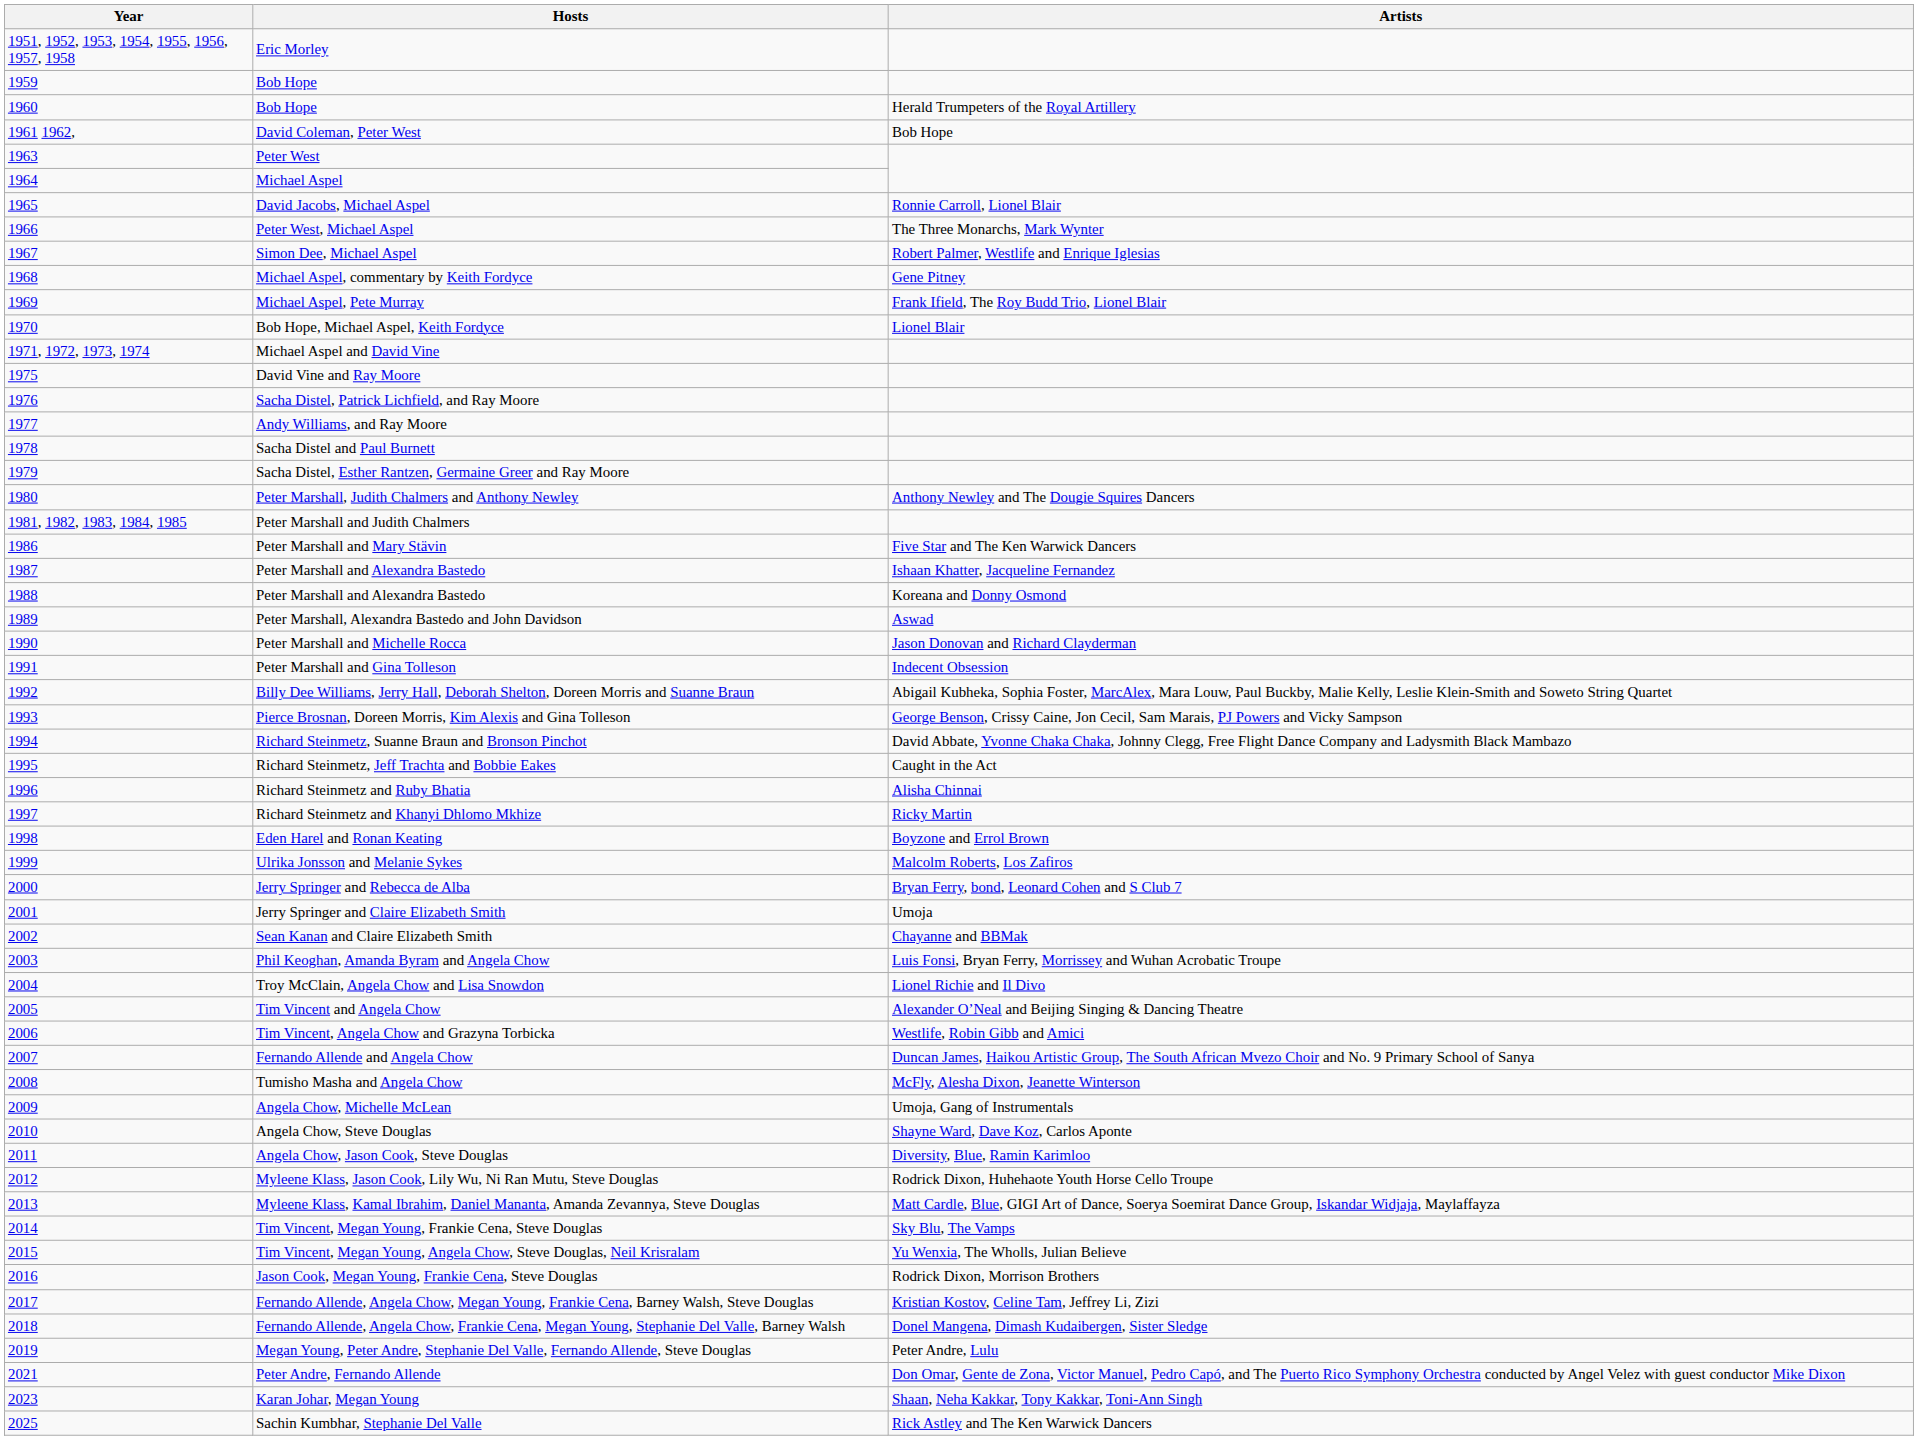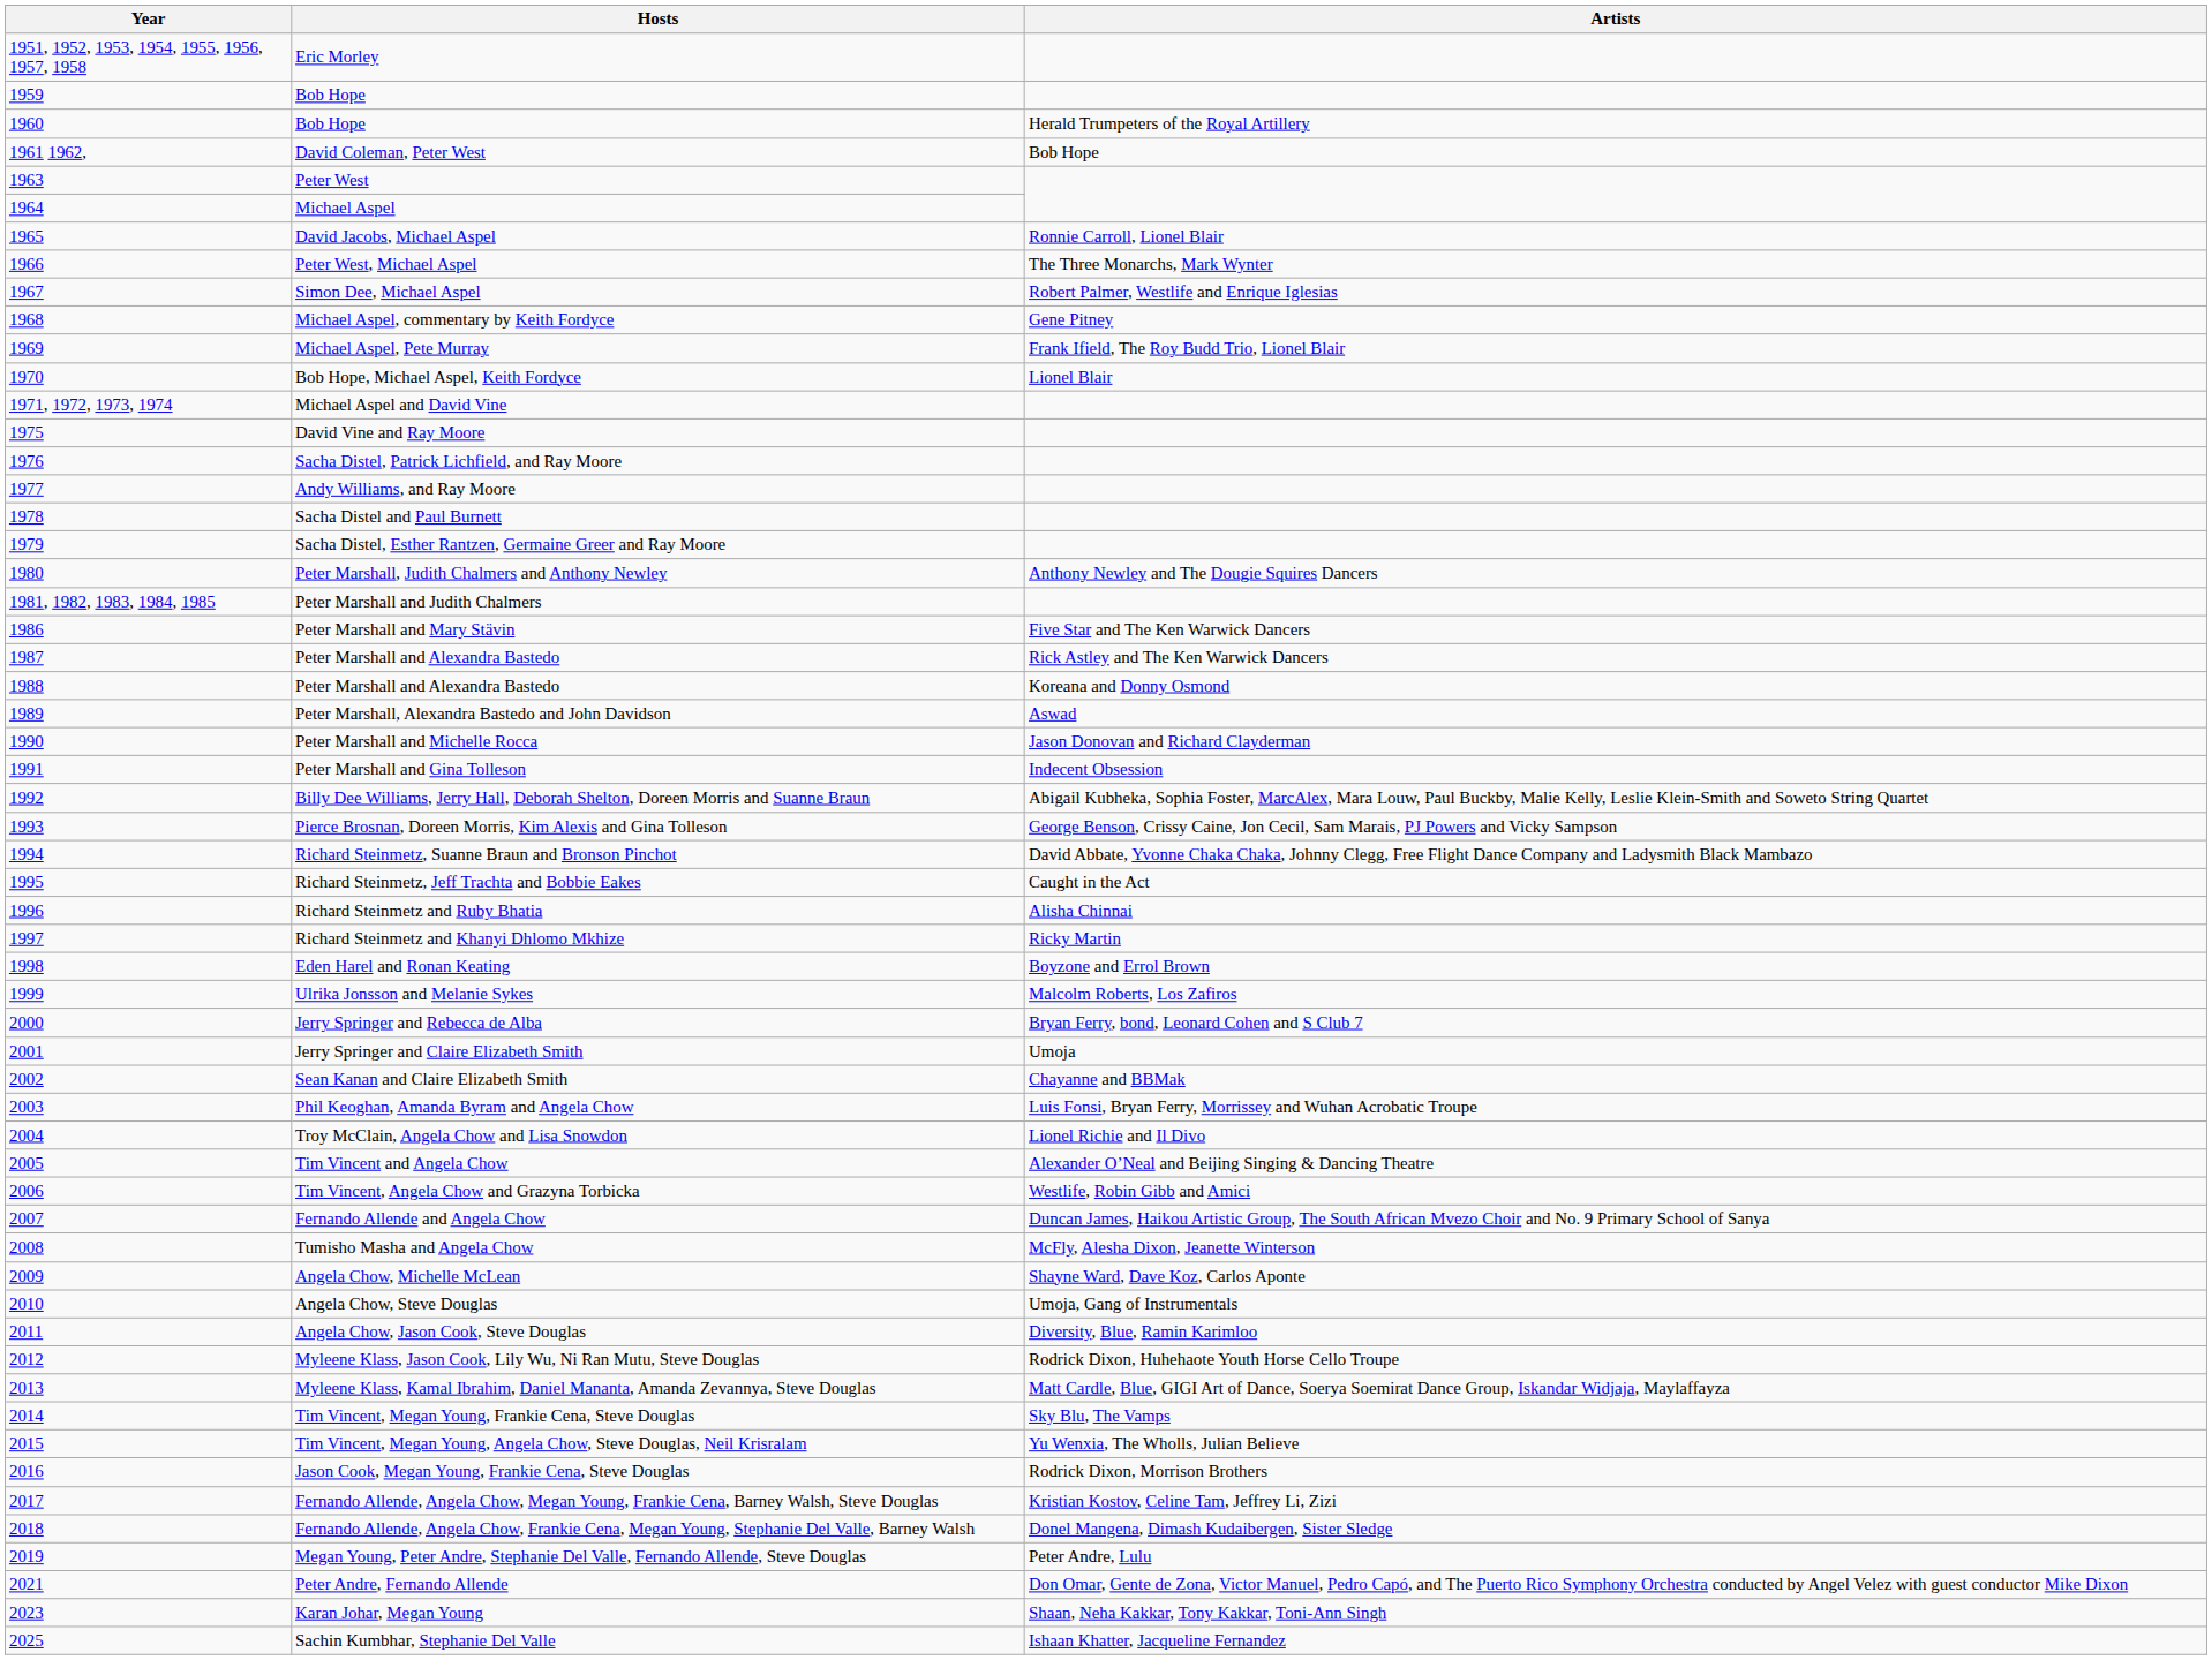1987 / Peter Marshall and Alexandra Bastedo | Artists: Ishaan Khatter, Jacqueline Fernandez -> Rick Astley and The Ken Warwick Dancers
Angela Chow, Michelle McLean | Artists: Umoja, Gang of Instrumentals -> Shayne Ward, Dave Koz, Carlos Aponte
Angela Chow, Steve Douglas | Artists: Shayne Ward, Dave Koz, Carlos Aponte -> Umoja, Gang of Instrumentals
Sachin Kumbhar, Stephanie Del Valle | Artists: Rick Astley and The Ken Warwick Dancers -> Ishaan Khatter, Jacqueline Fernandez
